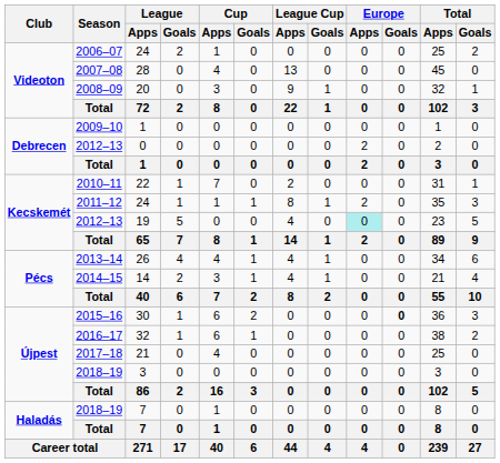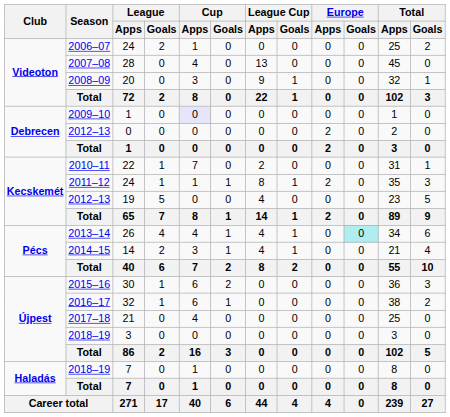2009–10 / 1 | Cup / Apps: no background -> lavender background
19 | Europe / Apps: paleturquoise background -> no background
26 | Europe / Goals: no background -> paleturquoise background
30 | Europe / Goals: bold -> normal
